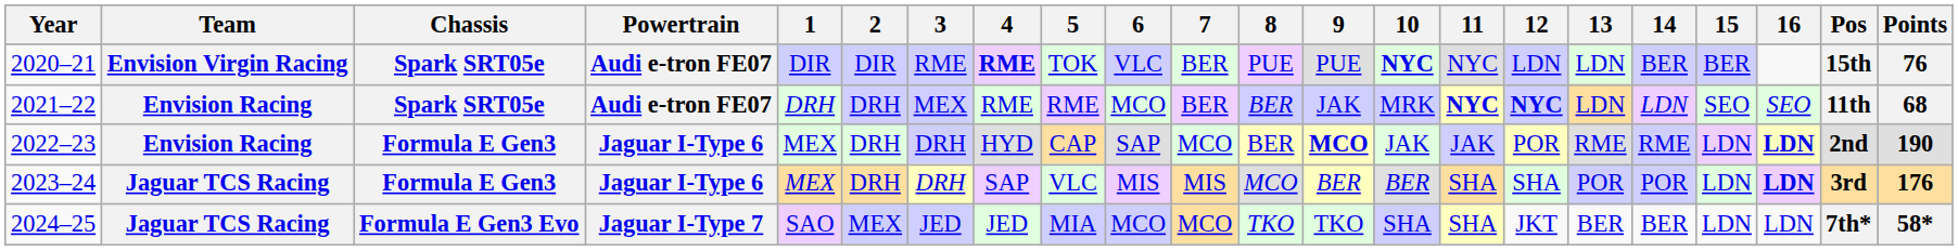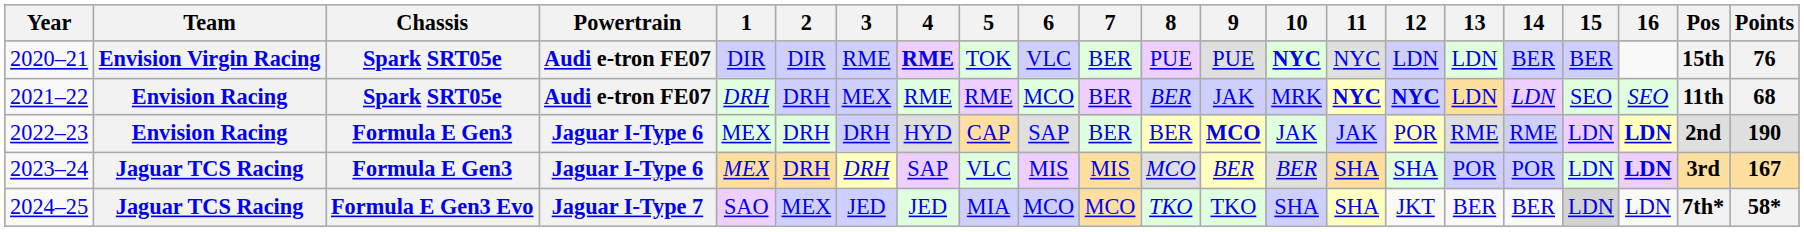2022–23 | 7: MCO -> BER
2023–24 | Points: 176 -> 167
2024–25 | 15: no background -> lightgrey background
